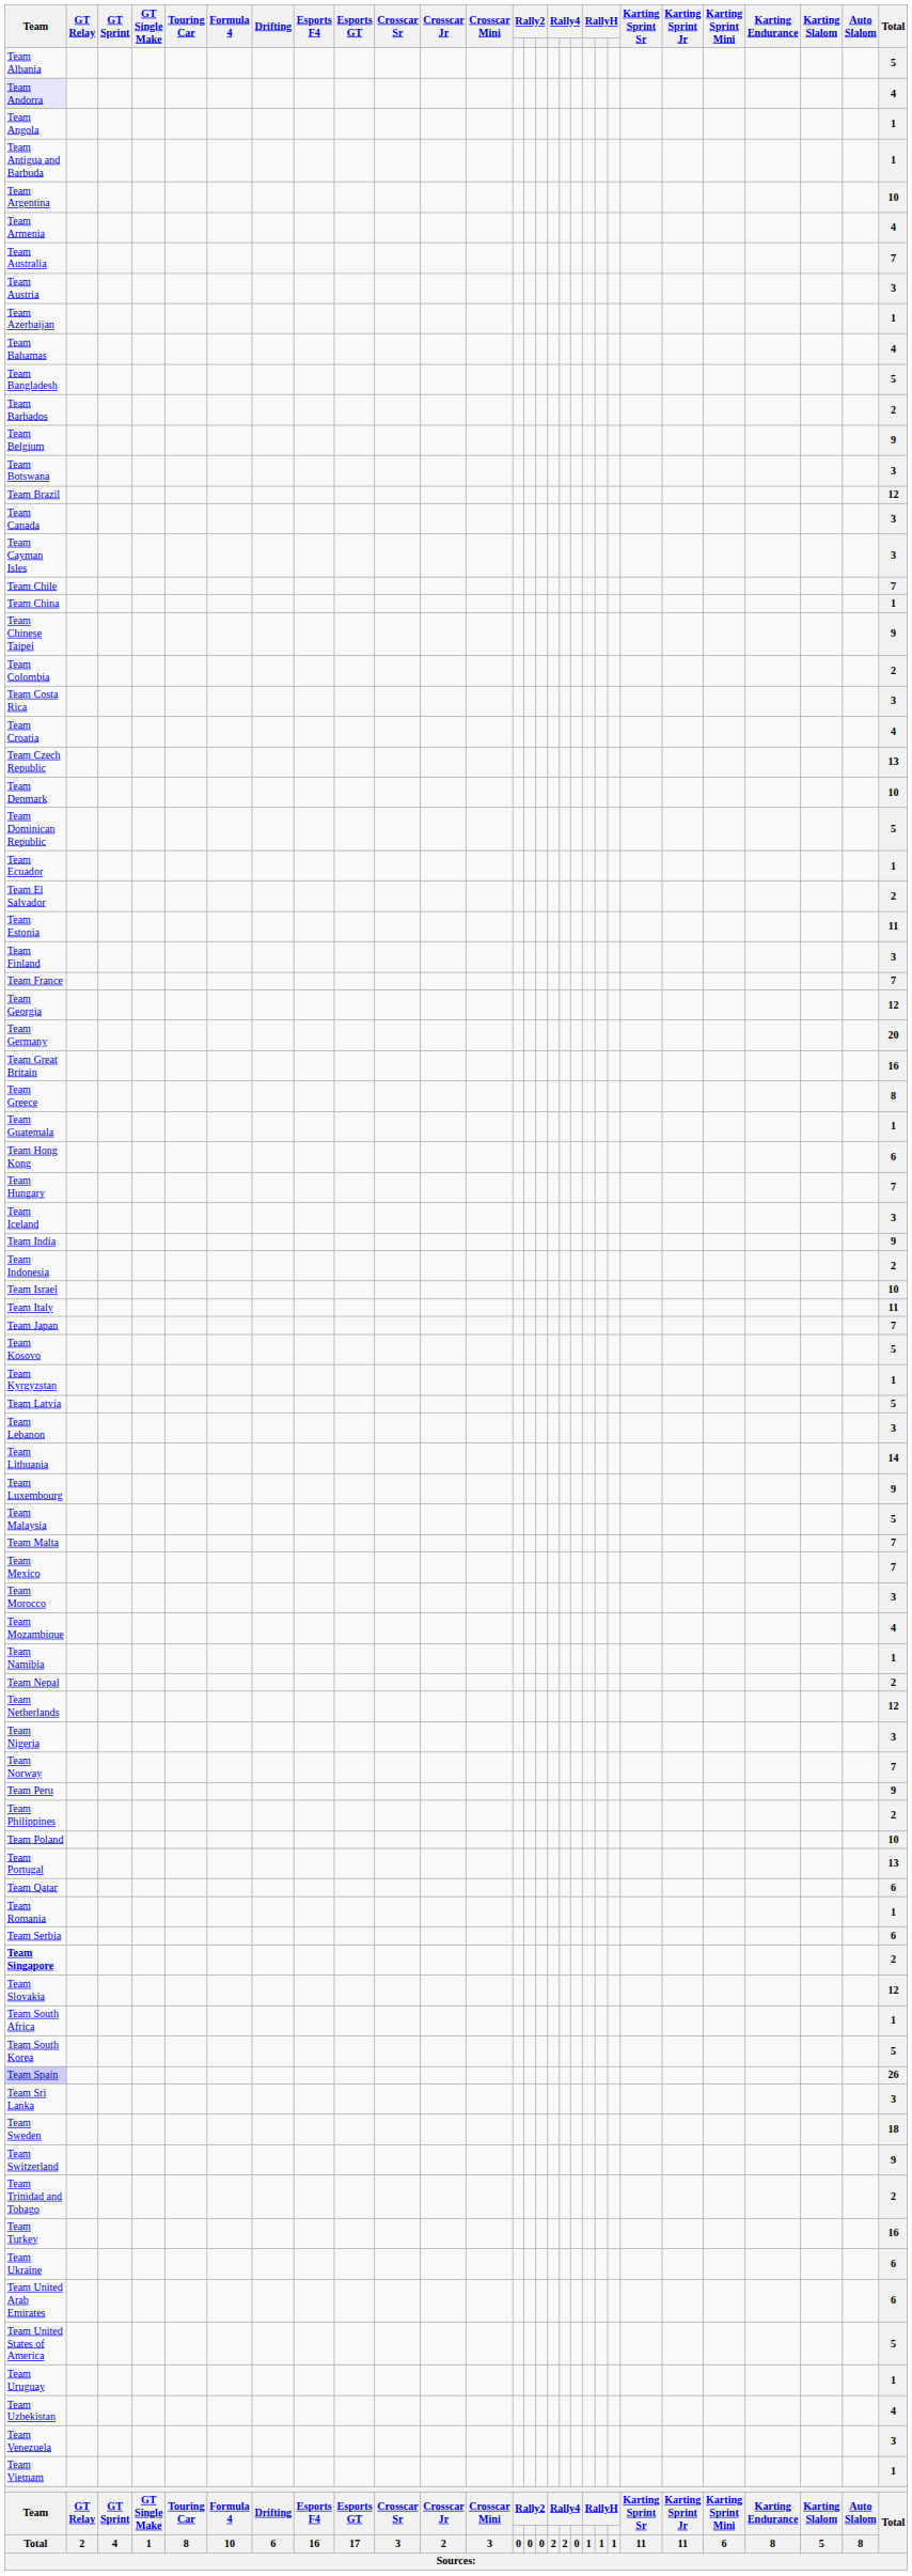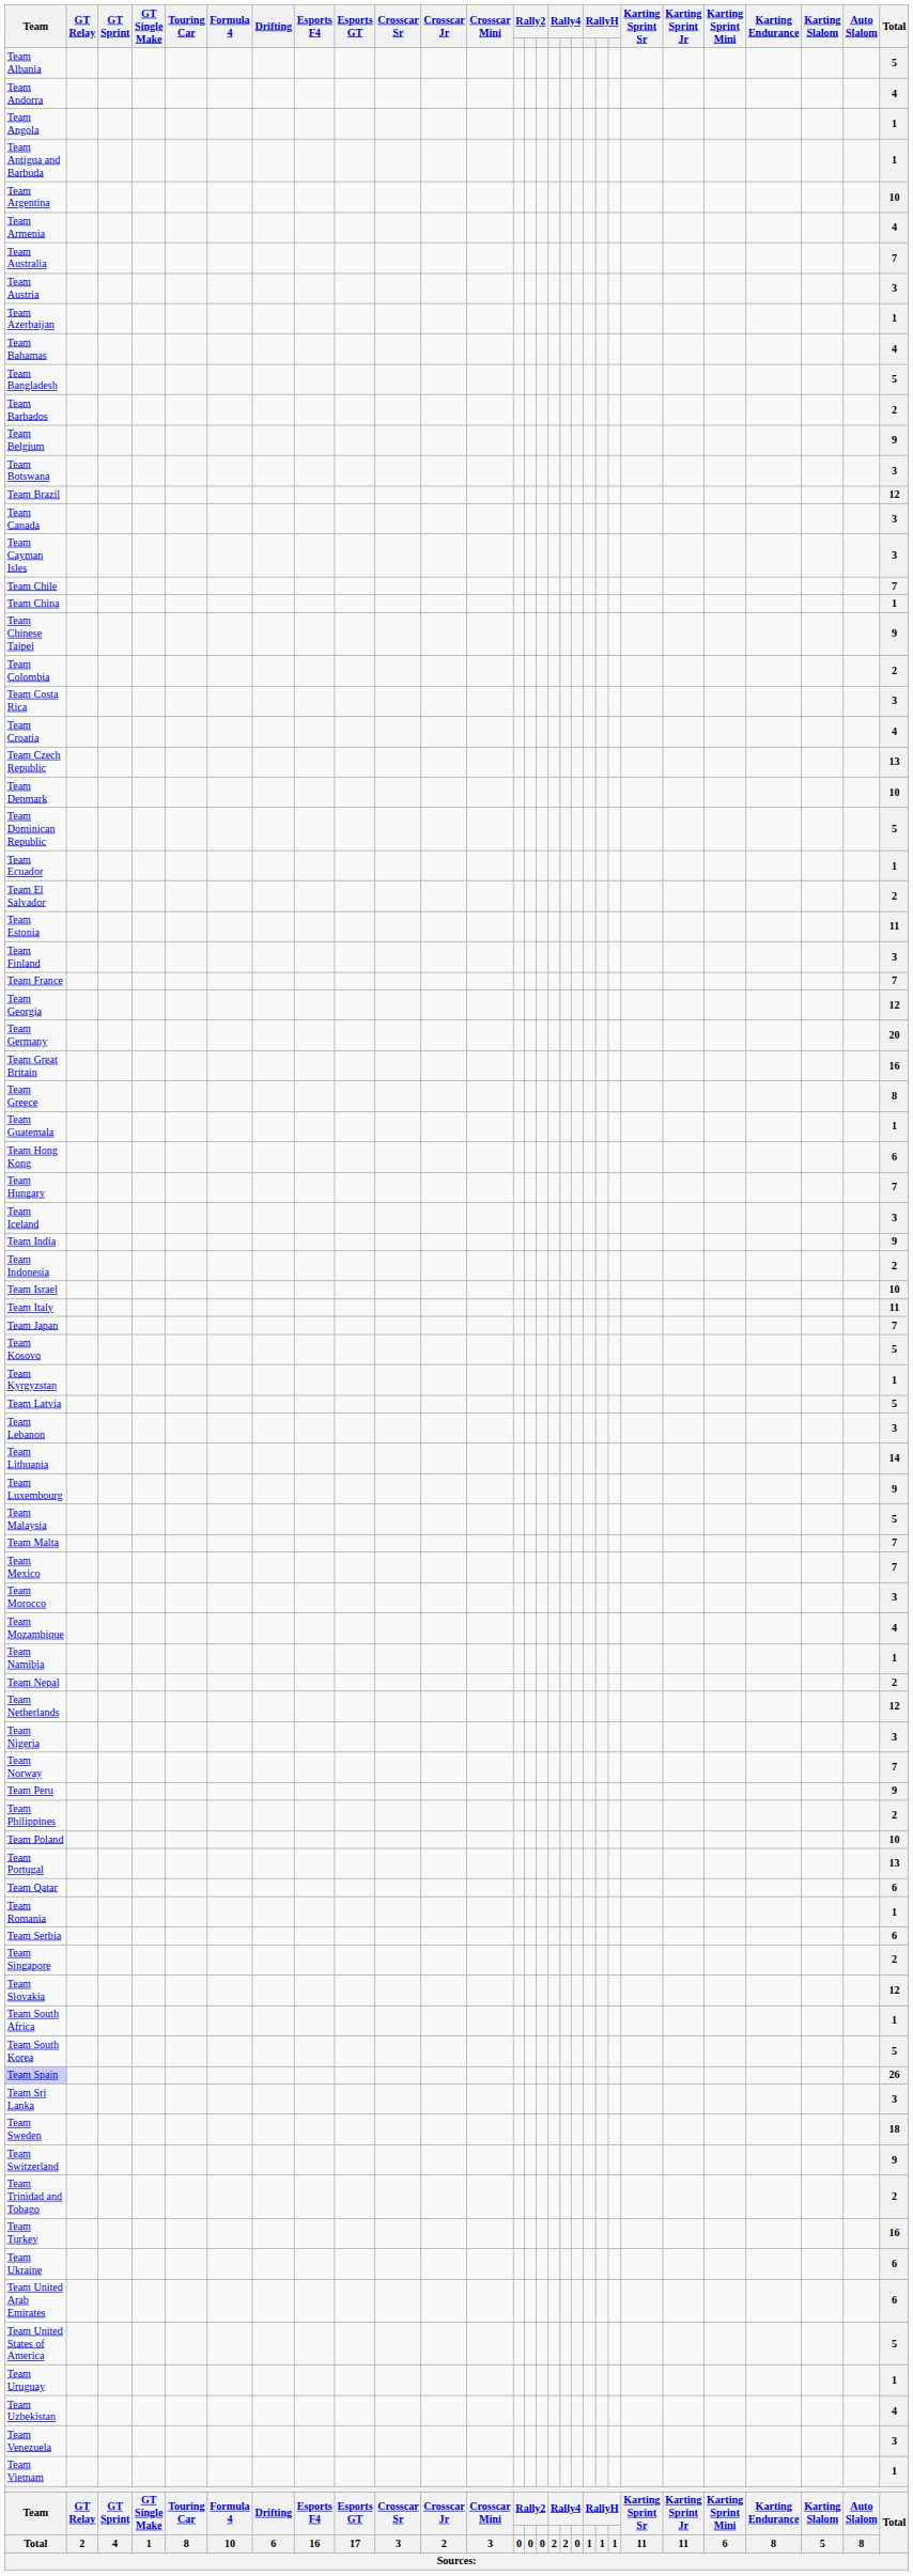Team Andorra | Team: lavender background -> no background
Team Singapore | Team: bold -> normal
